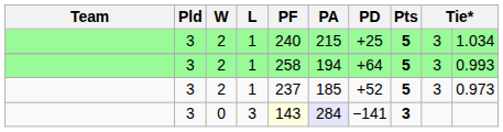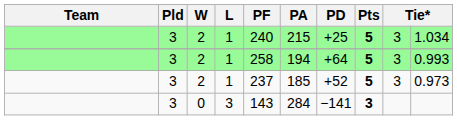0 | PF: lightyellow background -> no background
0 | PA: lavender background -> no background
